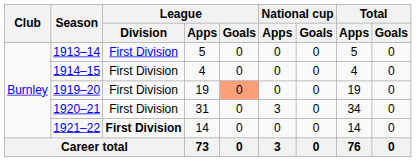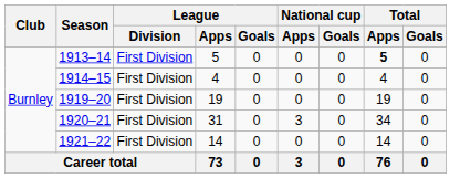1913–14 | Total / Apps: normal -> bold
1919–20 | League / Goals: lightsalmon background -> no background
1921–22 | League / Division: bold -> normal
